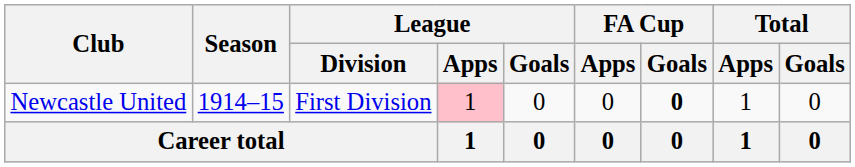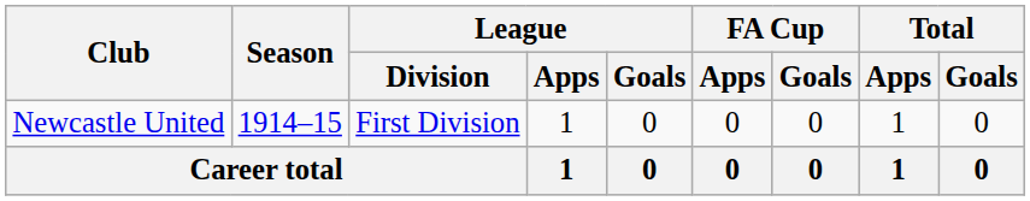Newcastle United | League / Apps: pink background -> no background
Newcastle United | FA Cup / Goals: bold -> normal
